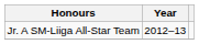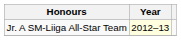row 2 | Year: no background -> lightyellow background
